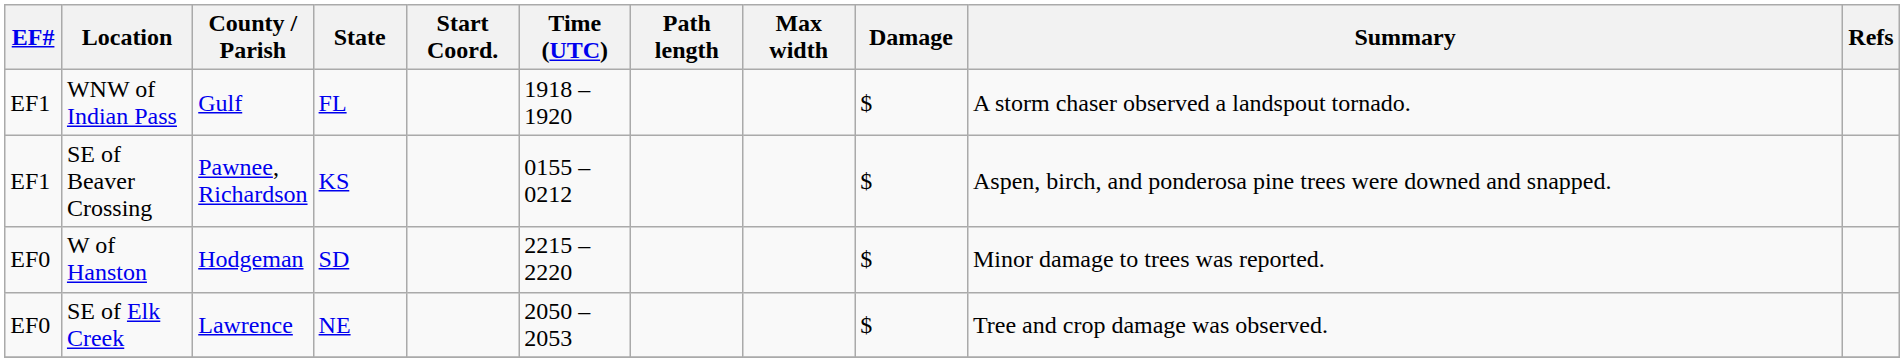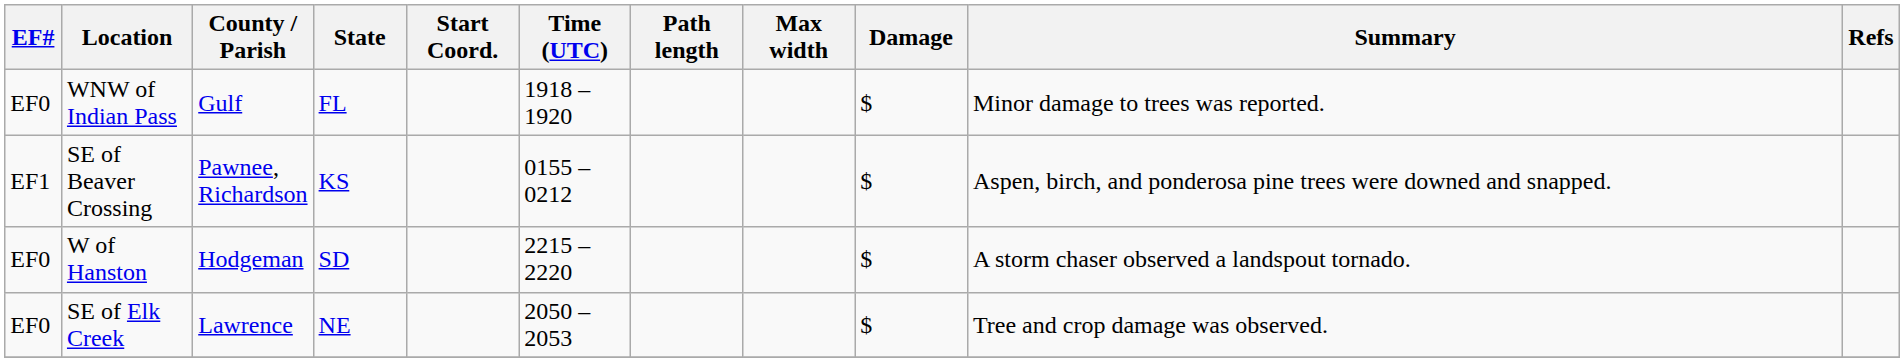WNW of Indian Pass | EF#: EF1 -> EF0
WNW of Indian Pass | Summary: A storm chaser observed a landspout tornado. -> Minor damage to trees was reported.
W of Hanston | Summary: Minor damage to trees was reported. -> A storm chaser observed a landspout tornado.
